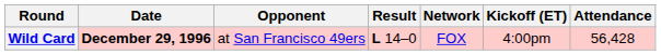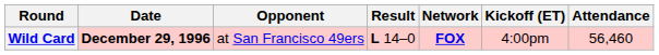Wild Card | Network: normal -> bold
Wild Card | Attendance: 56,428 -> 56,460
